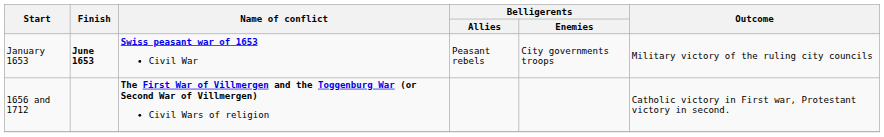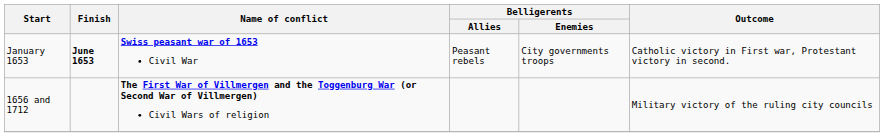January 1653 | Outcome: Military victory of the ruling city councils -> Catholic victory in First war, Protestant victory in second.
1656 and 1712 | Outcome: Catholic victory in First war, Protestant victory in second. -> Military victory of the ruling city councils
